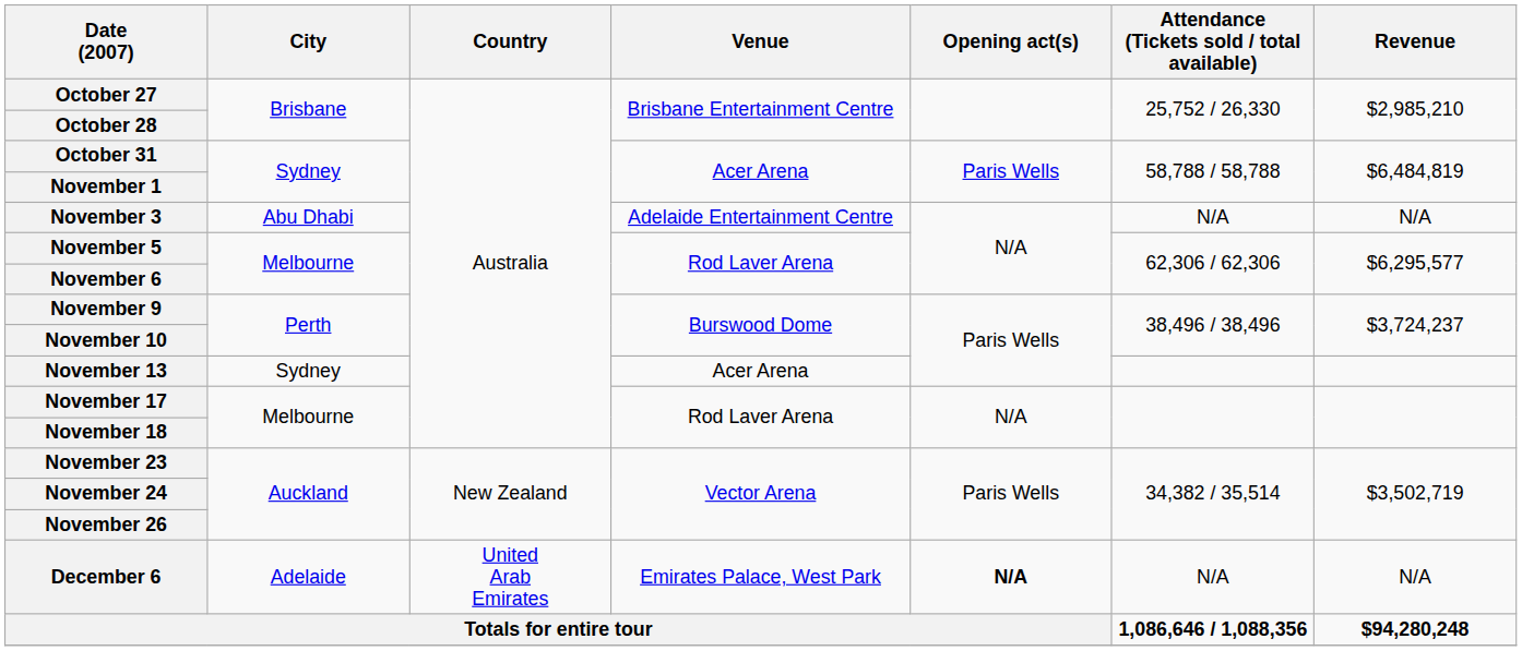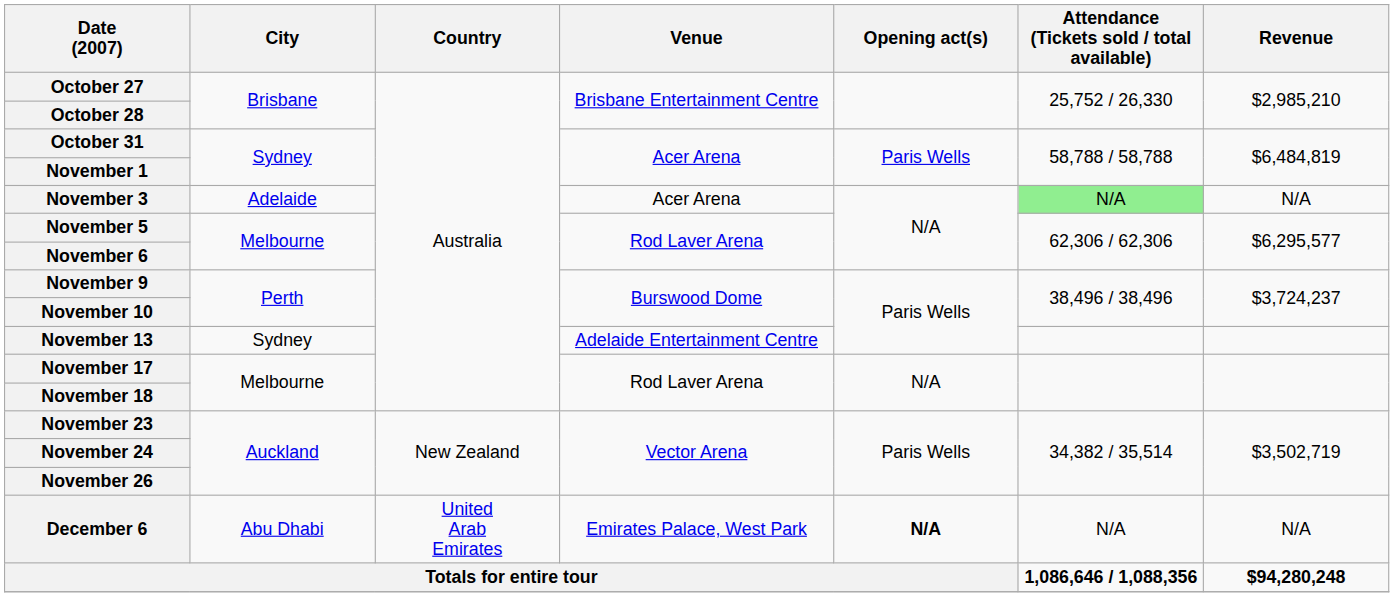November 3 | City: Abu Dhabi -> Adelaide
November 3 | Venue: Adelaide Entertainment Centre -> Acer Arena
November 3 | Attendance (Tickets sold / total available): no background -> lightgreen background
November 13 | Venue: Acer Arena -> Adelaide Entertainment Centre
December 6 | City: Adelaide -> Abu Dhabi
